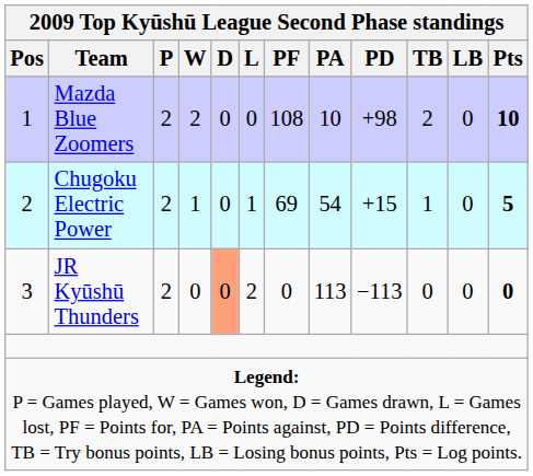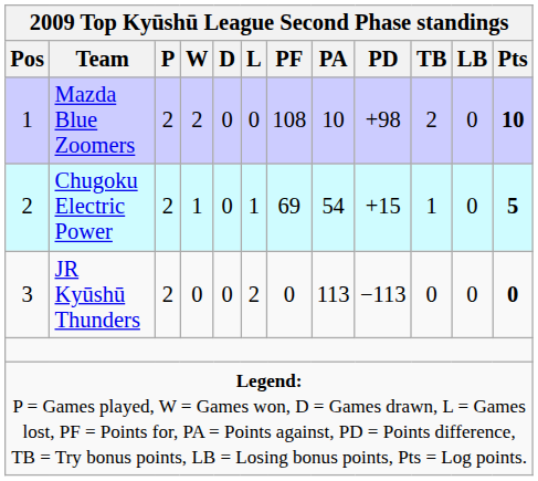JR Kyūshū Thunders | D: lightsalmon background -> no background
